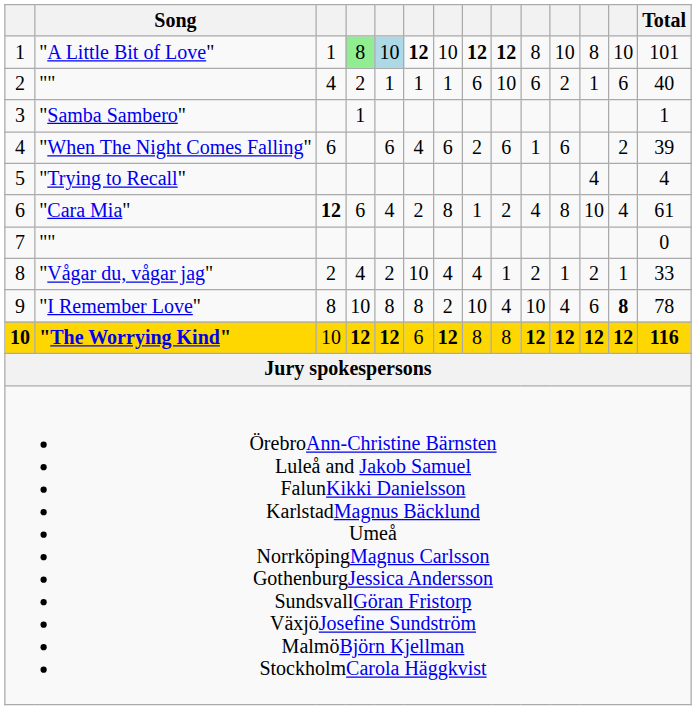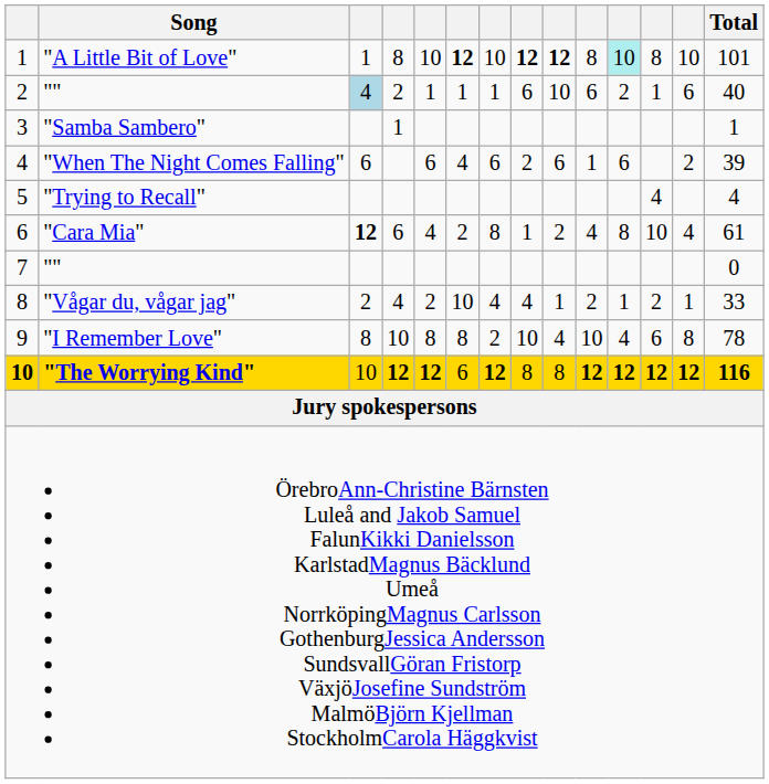"A Little Bit of Love" | column 4: lightgreen background -> no background
"A Little Bit of Love" | column 5: lightblue background -> no background
"A Little Bit of Love" | column 11: no background -> paleturquoise background
2 / "" | column 3: no background -> lightblue background
"I Remember Love" | column 13: bold -> normal
